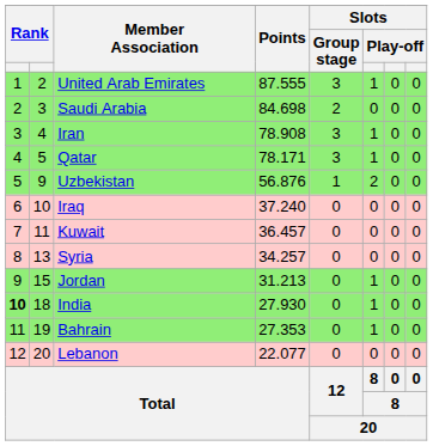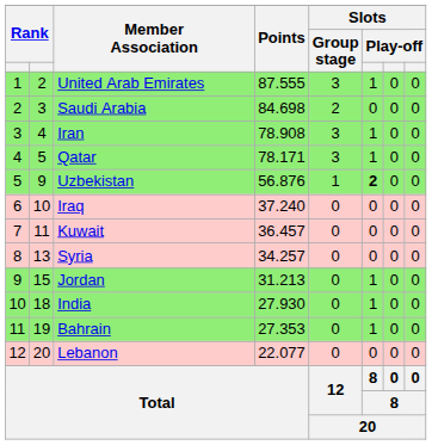Uzbekistan | column 6: normal -> bold
India | column 1: bold -> normal
